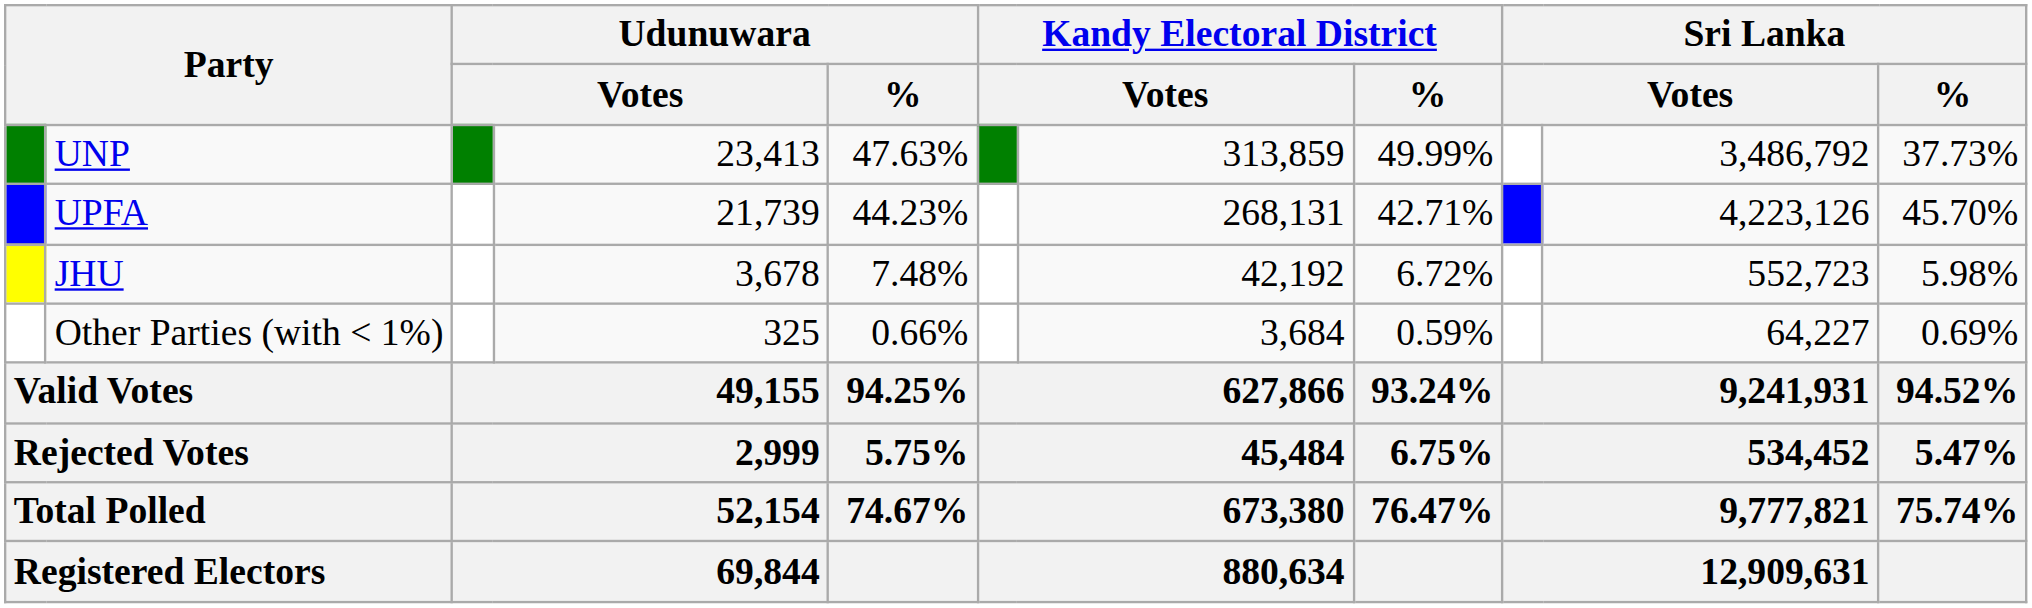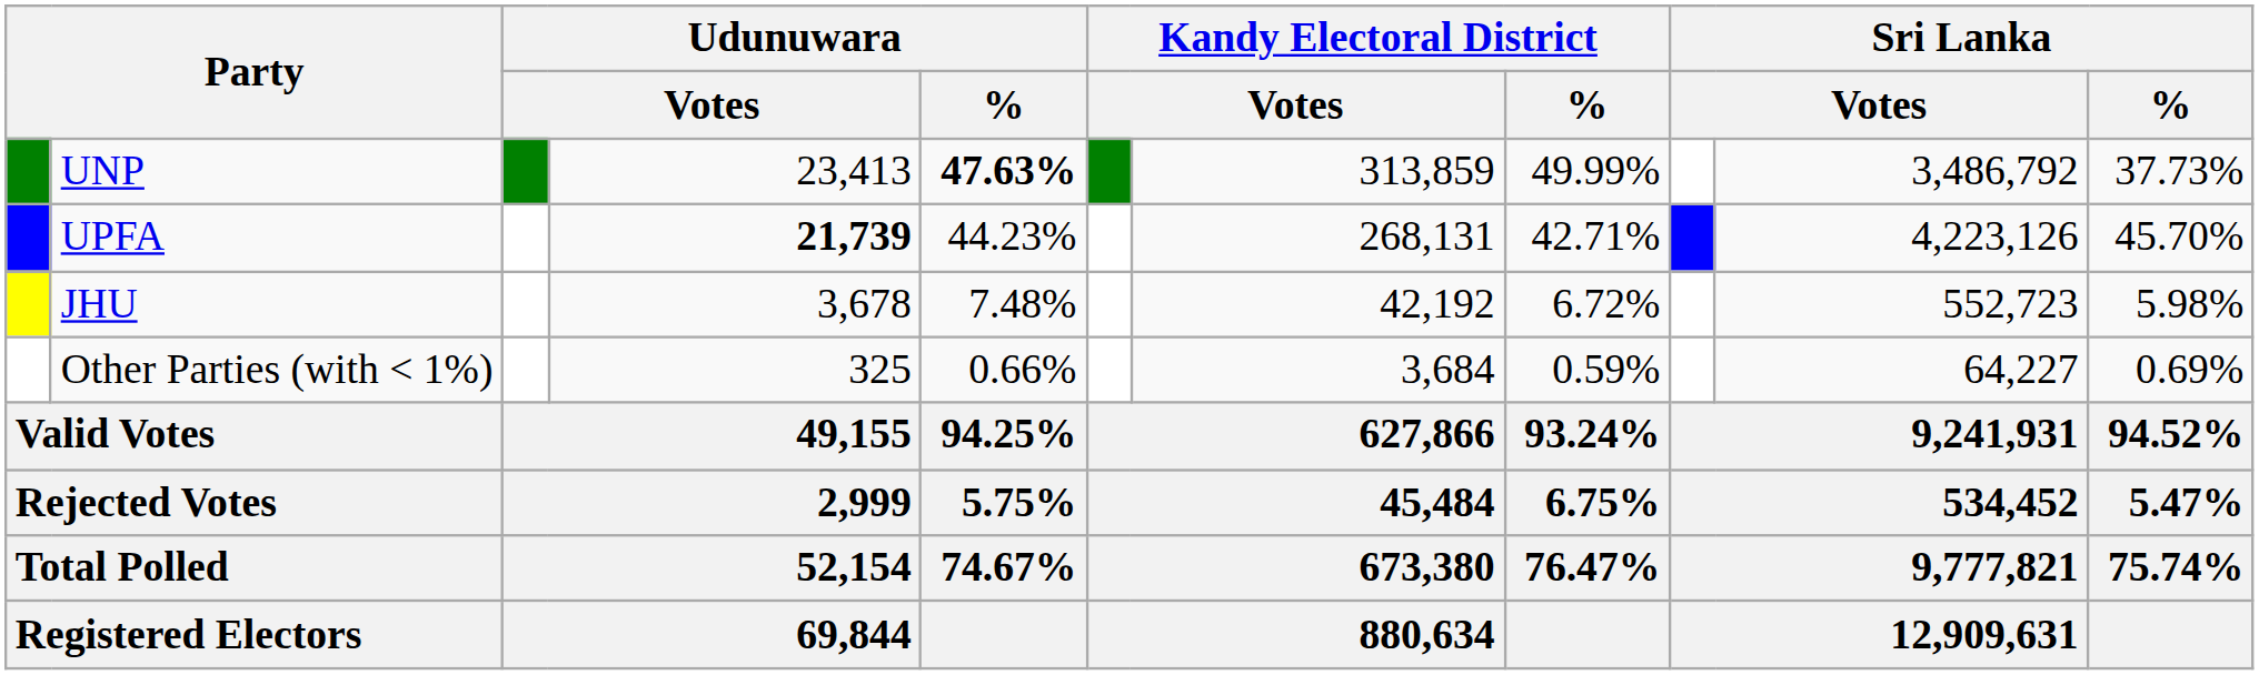UNP | Udunuwara / %: normal -> bold
UPFA | column 4: normal -> bold
